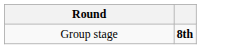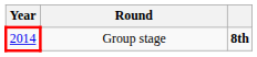+ column: Year | 2014
